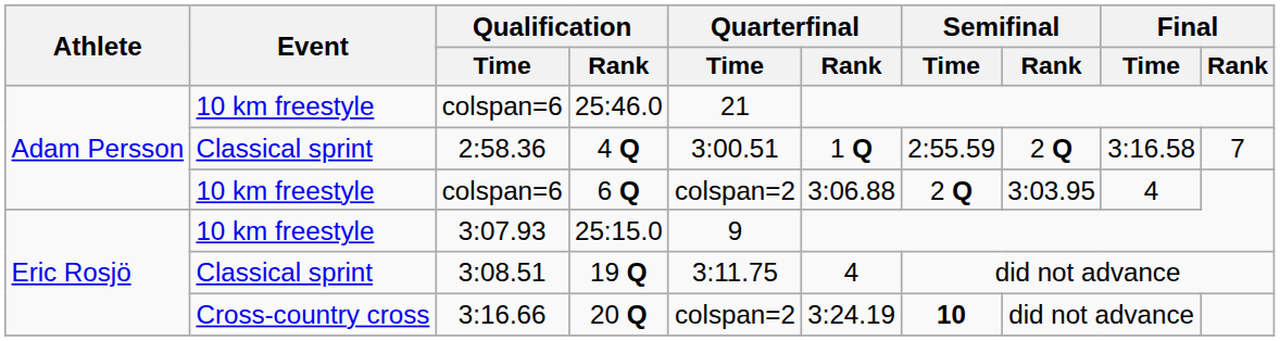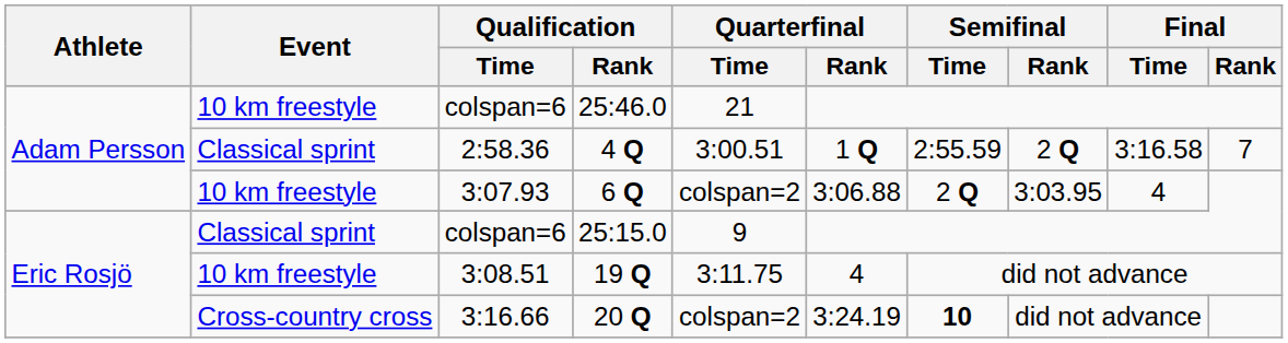6 Q | Qualification / Time: colspan=6 -> 3:07.93
25:15.0 | Event: 10 km freestyle -> Classical sprint
25:15.0 | Qualification / Time: 3:07.93 -> colspan=6
19 Q | Event: Classical sprint -> 10 km freestyle
